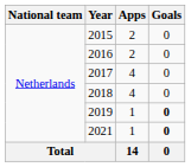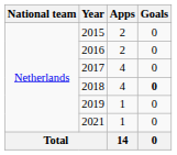2018 | Goals: normal -> bold
2019 | Goals: bold -> normal
2021 | Goals: bold -> normal
